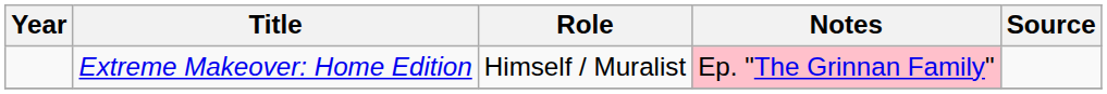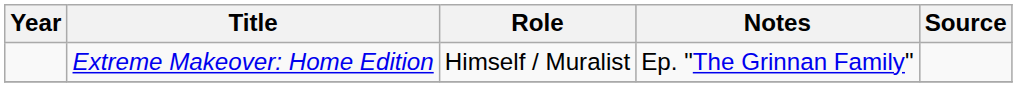Extreme Makeover: Home Edition | Notes: pink background -> no background
